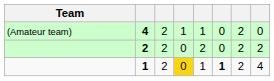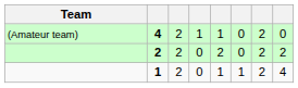row 4 | column 4: gold background -> no background
row 4 | column 6: bold -> normal
